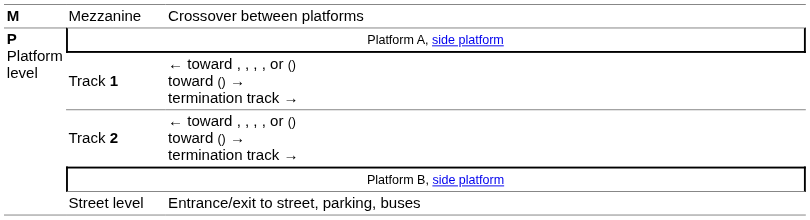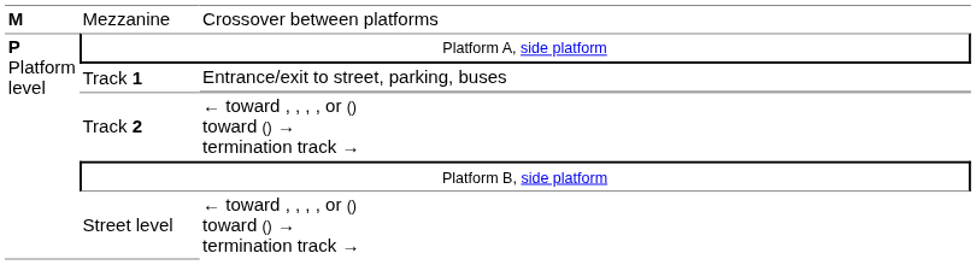Track 1 | column 3: ← toward , , , , or () toward () → termination track → -> Entrance/exit to street, parking, buses
Street level | column 3: Entrance/exit to street, parking, buses -> ← toward , , , , or () toward () → termination track →
